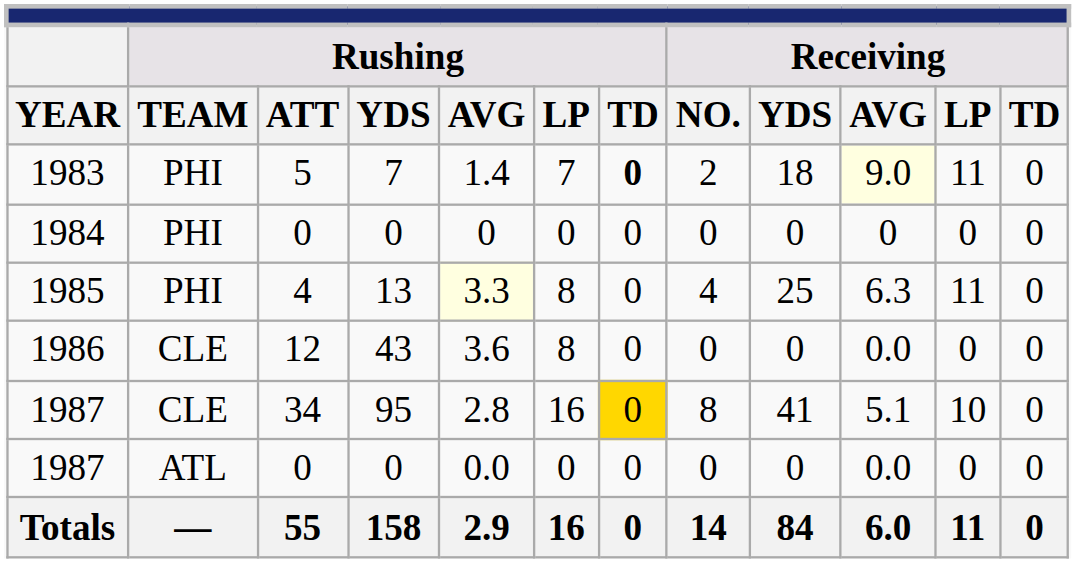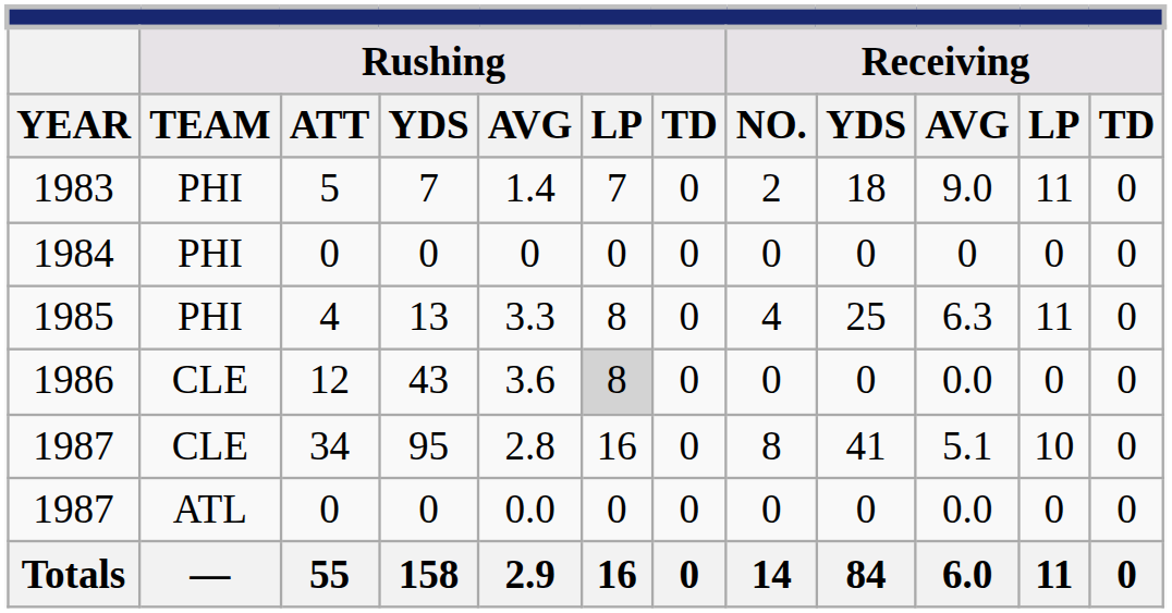1983 | column 7: bold -> normal
1983 | column 10: lightyellow background -> no background
1985 | column 5: lightyellow background -> no background
1986 | column 6: no background -> lightgrey background
1987 / 34 | column 7: gold background -> no background
